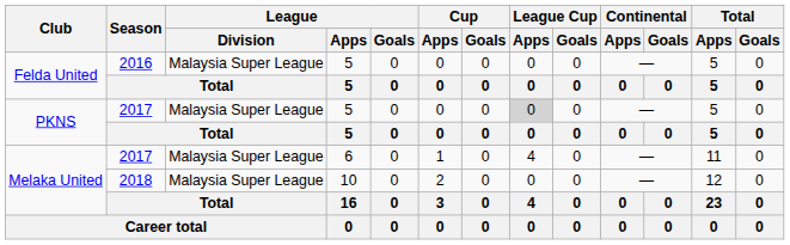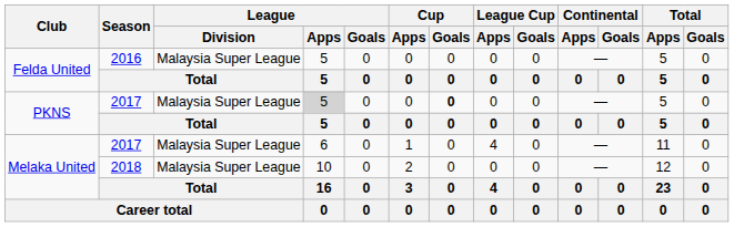PKNS / 2017 | League / Apps: no background -> lightgrey background
PKNS / 2017 | Cup / Goals: normal -> bold
PKNS / 2017 | League Cup / Apps: lightgrey background -> no background
